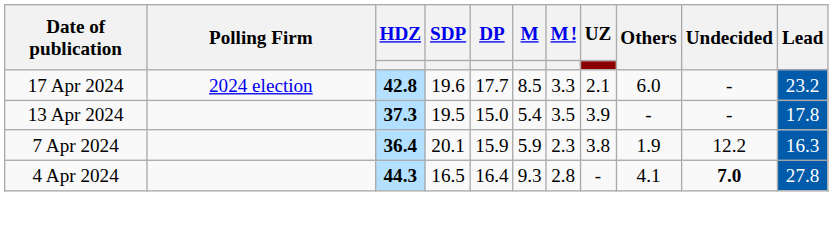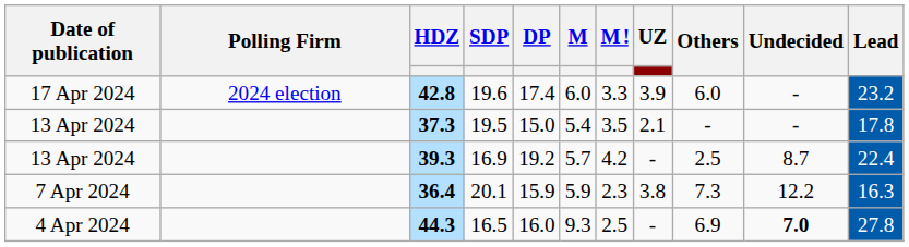42.8 | DP: 17.7 -> 17.4
42.8 | M: 8.5 -> 6.0
42.8 | UZ: 2.1 -> 3.9
37.3 | UZ: 3.9 -> 2.1
+ row: 13 Apr 2024 | 39.3 | 16.9 | 19.2 | 5.7 | 4.2 | - | 2.5 | 8.7 | 22.4
36.4 | Others: 1.9 -> 7.3
44.3 | DP: 16.4 -> 16.0
44.3 | M !: 2.8 -> 2.5
44.3 | Others: 4.1 -> 6.9
